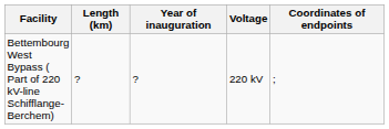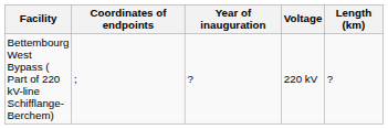columns swapped: Length (km) <-> Coordinates of endpoints
